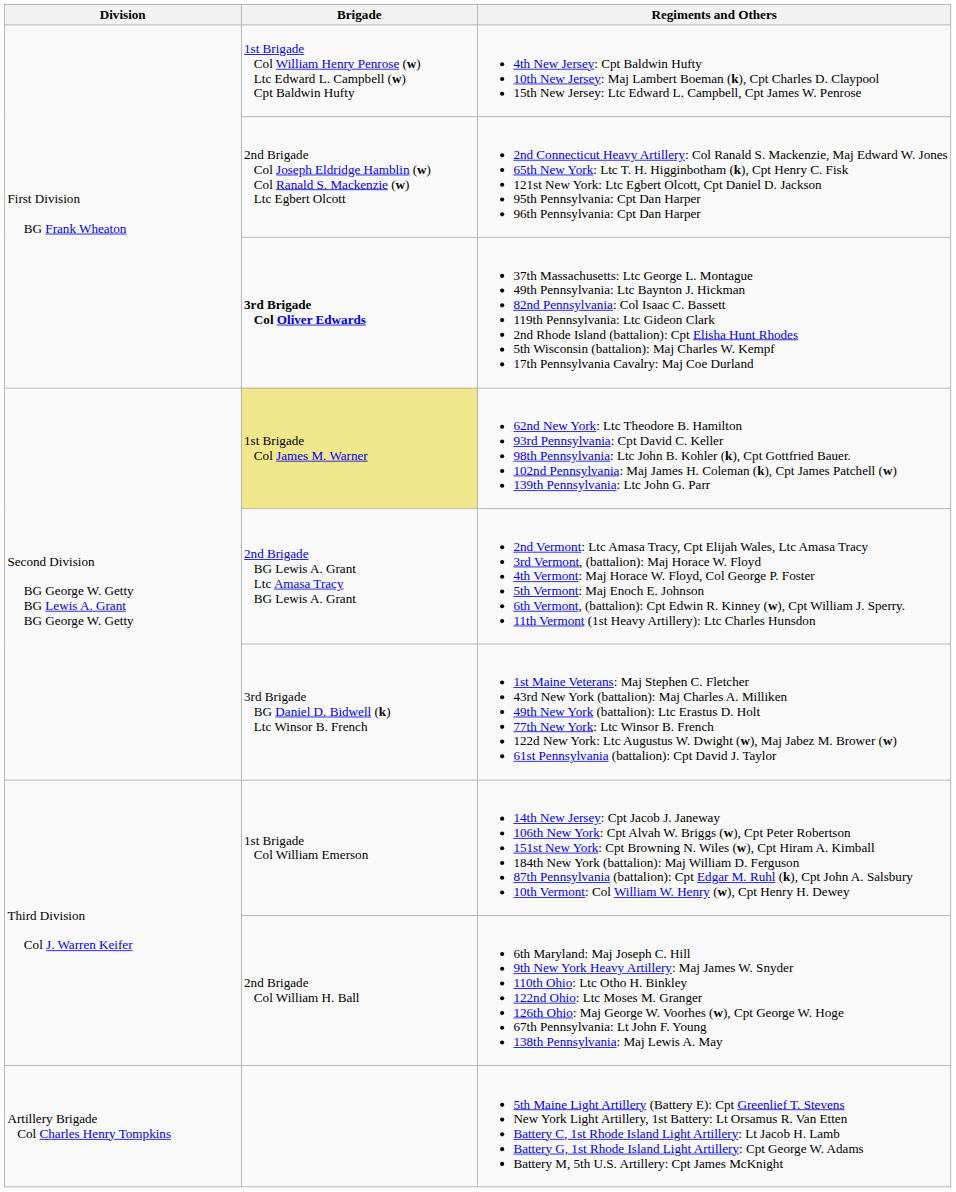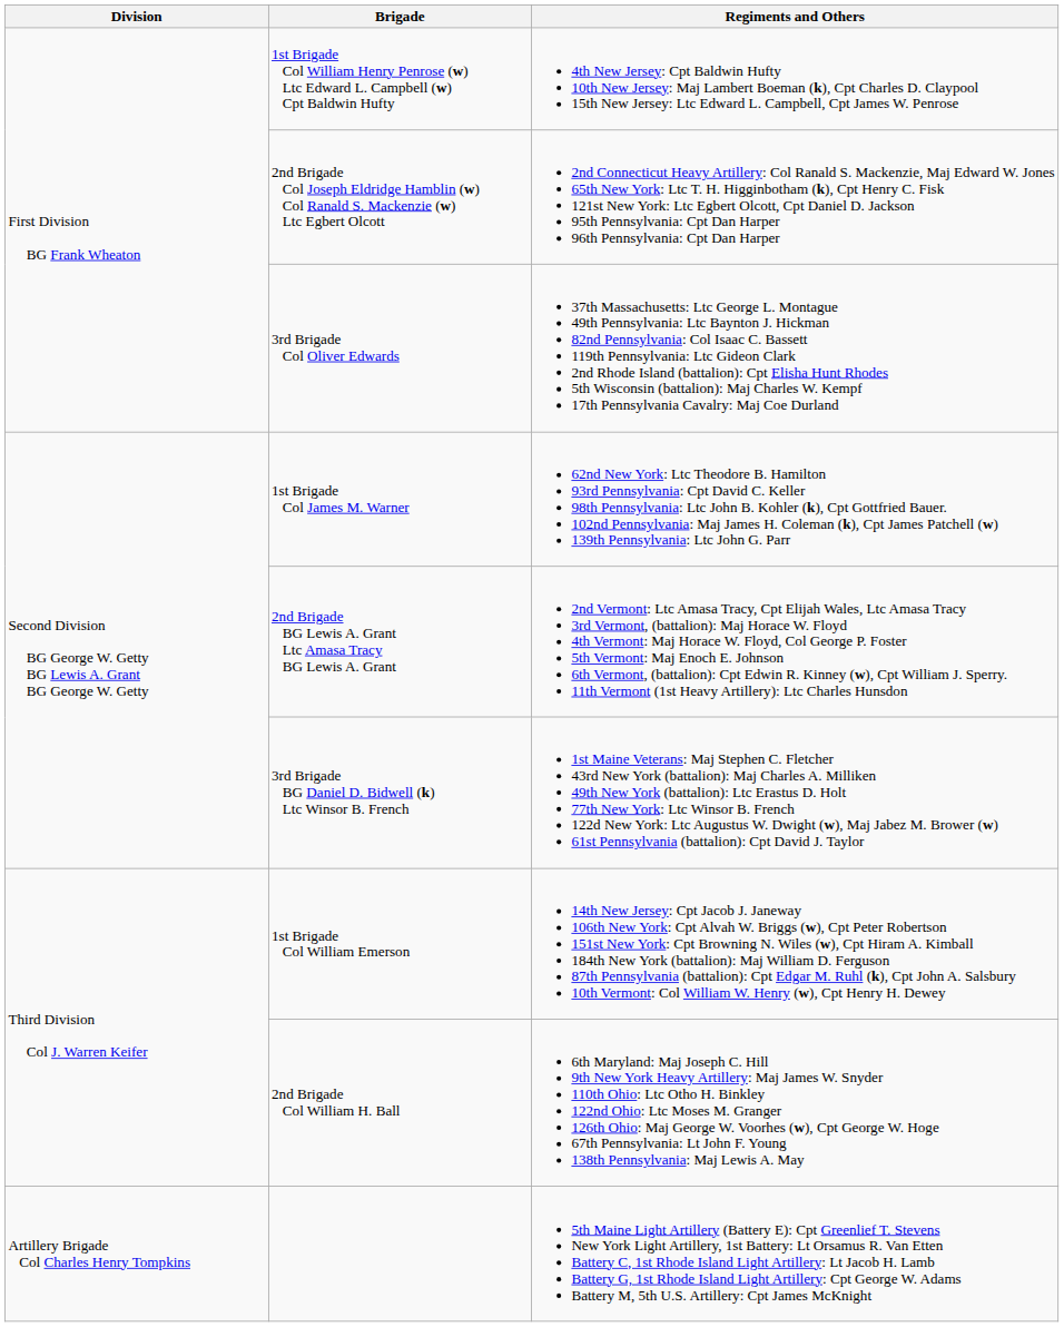3rd Brigade Col Oliver Edwards | Brigade: bold -> normal
1st Brigade Col James M. Warner | Brigade: khaki background -> no background
